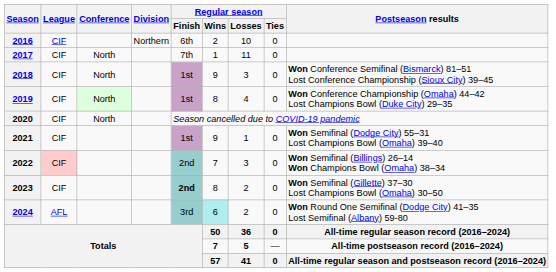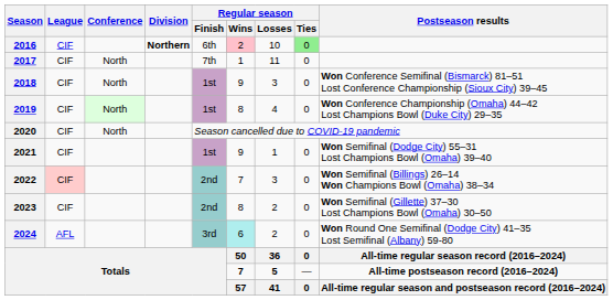2016 | Division: normal -> bold
2016 | Regular season / Wins: no background -> pink background
2016 | Regular season / Ties: no background -> lightgreen background
2023 | Regular season / Finish: bold -> normal
